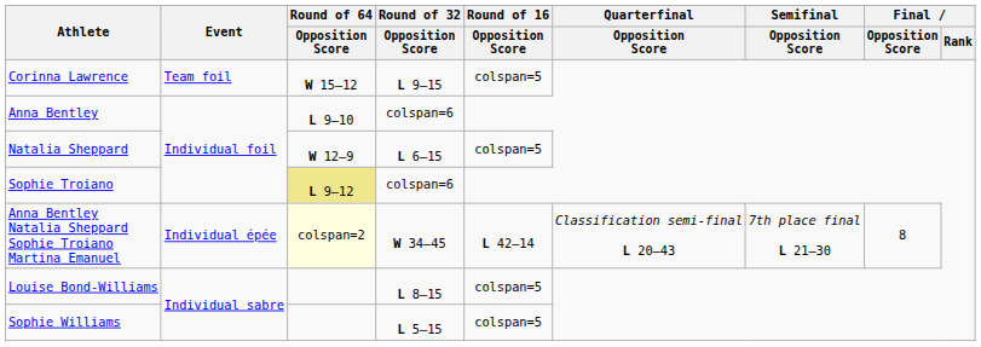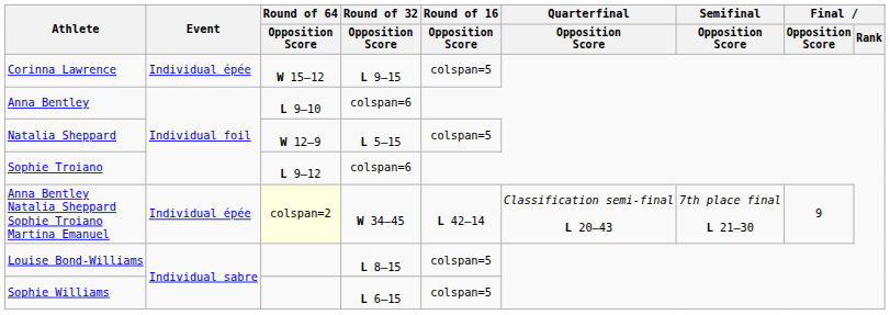Corinna Lawrence | Event: Team foil -> Individual épée
Natalia Sheppard | Round of 32 / Opposition Score: L 6–15 -> L 5–15
Sophie Troiano | Round of 64 / Opposition Score: khaki background -> no background
Anna Bentley Natalia Sheppard Sophie Troiano Martina Emanuel | Final / Opposition Score: 8 -> 9
Sophie Williams | Round of 32 / Opposition Score: L 5–15 -> L 6–15
